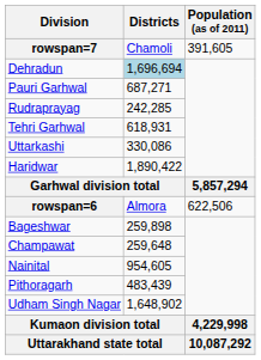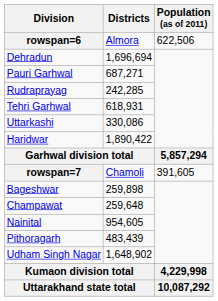rows swapped: rowspan=7 <-> rowspan=6
Dehradun | Districts: lightblue background -> no background
